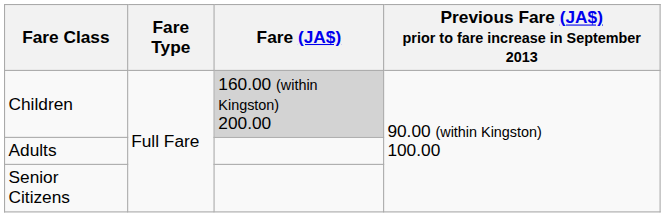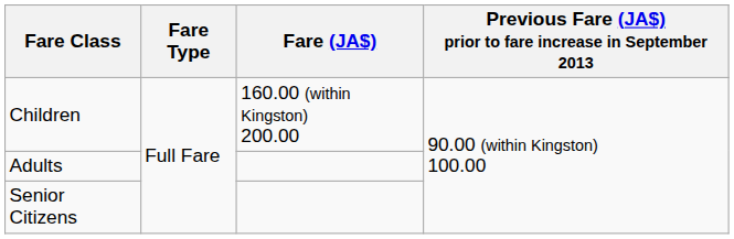Children | Fare (JA$): lightgrey background -> no background
